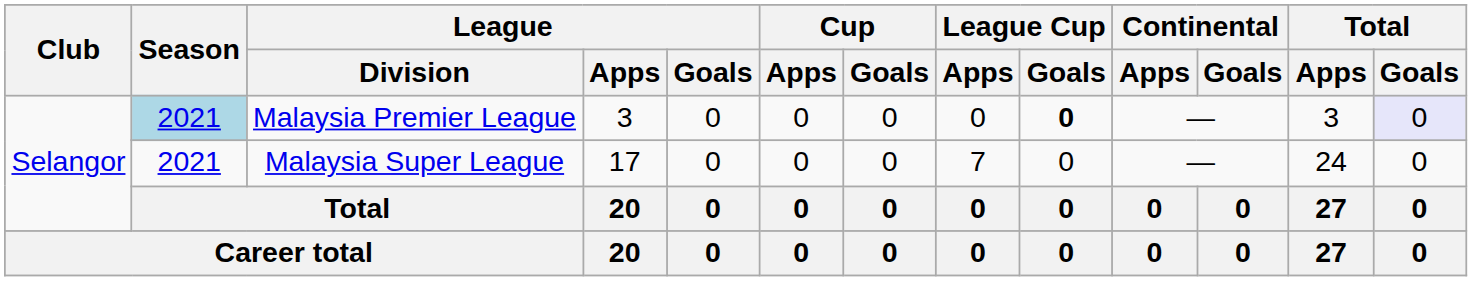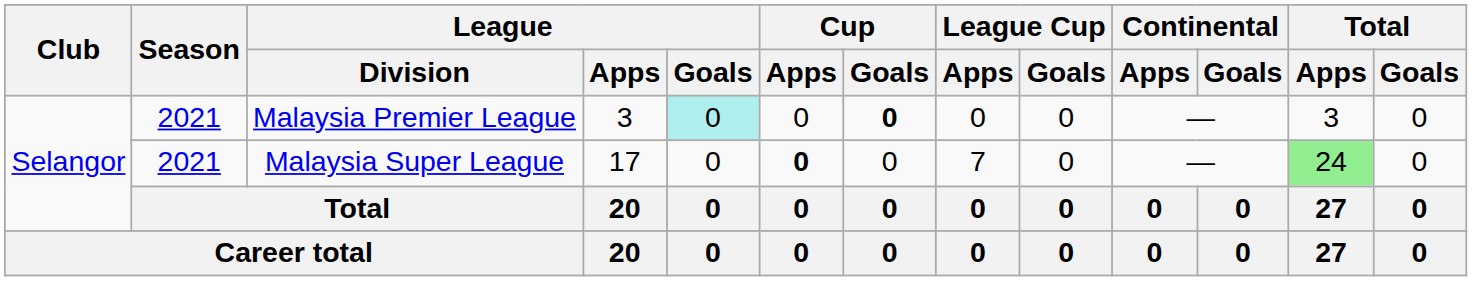Malaysia Premier League | Season: lightblue background -> no background
Malaysia Premier League | League / Goals: no background -> paleturquoise background
Malaysia Premier League | Cup / Goals: normal -> bold
Malaysia Premier League | League Cup / Goals: bold -> normal
Malaysia Premier League | Total / Goals: lavender background -> no background
Malaysia Super League | Cup / Apps: normal -> bold
Malaysia Super League | Total / Apps: no background -> lightgreen background
